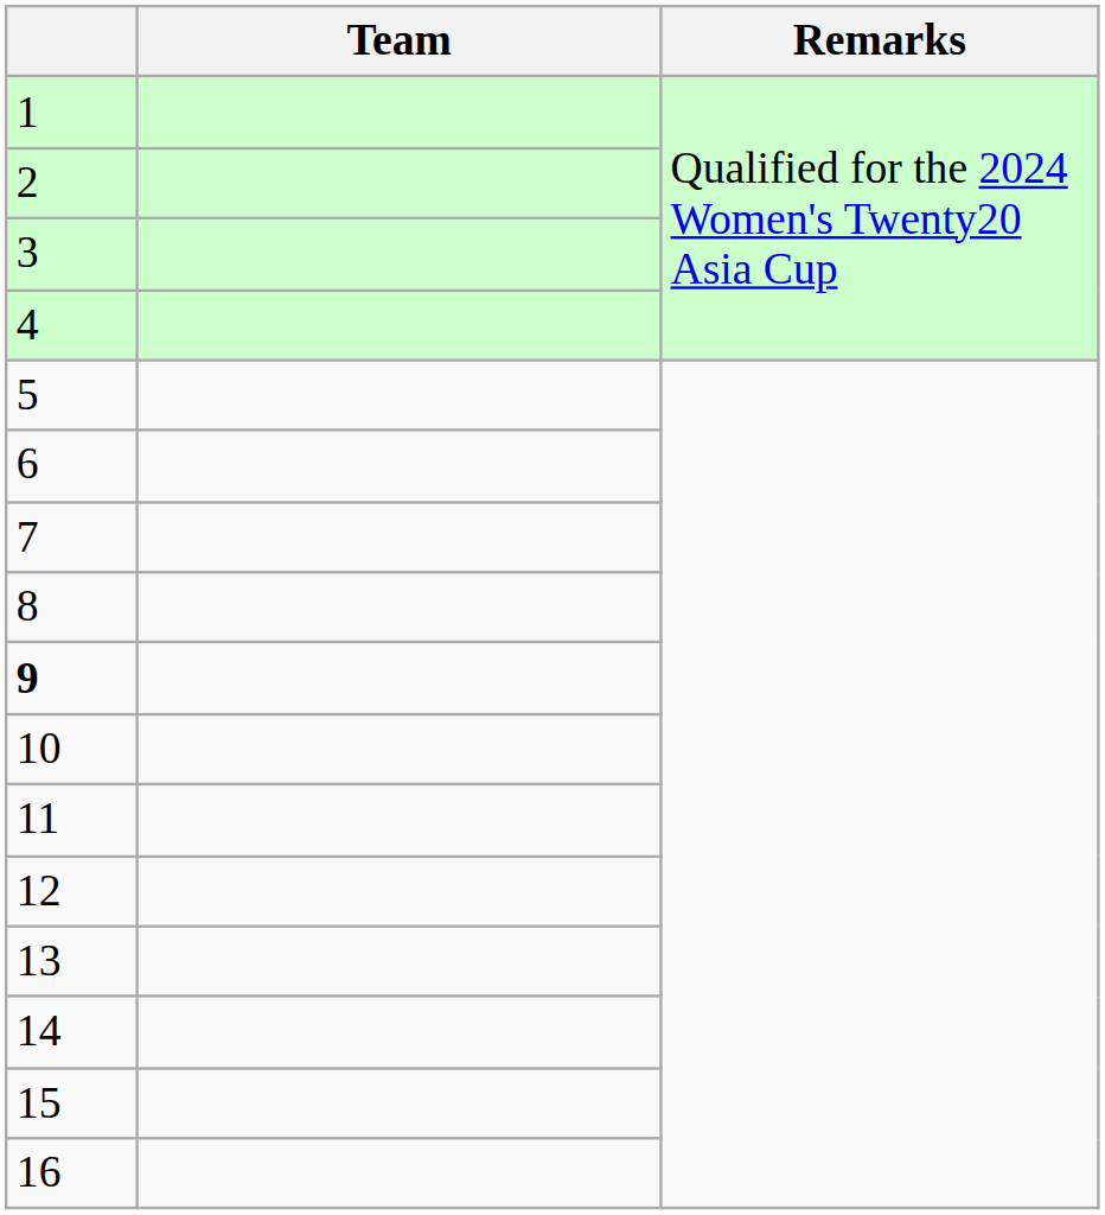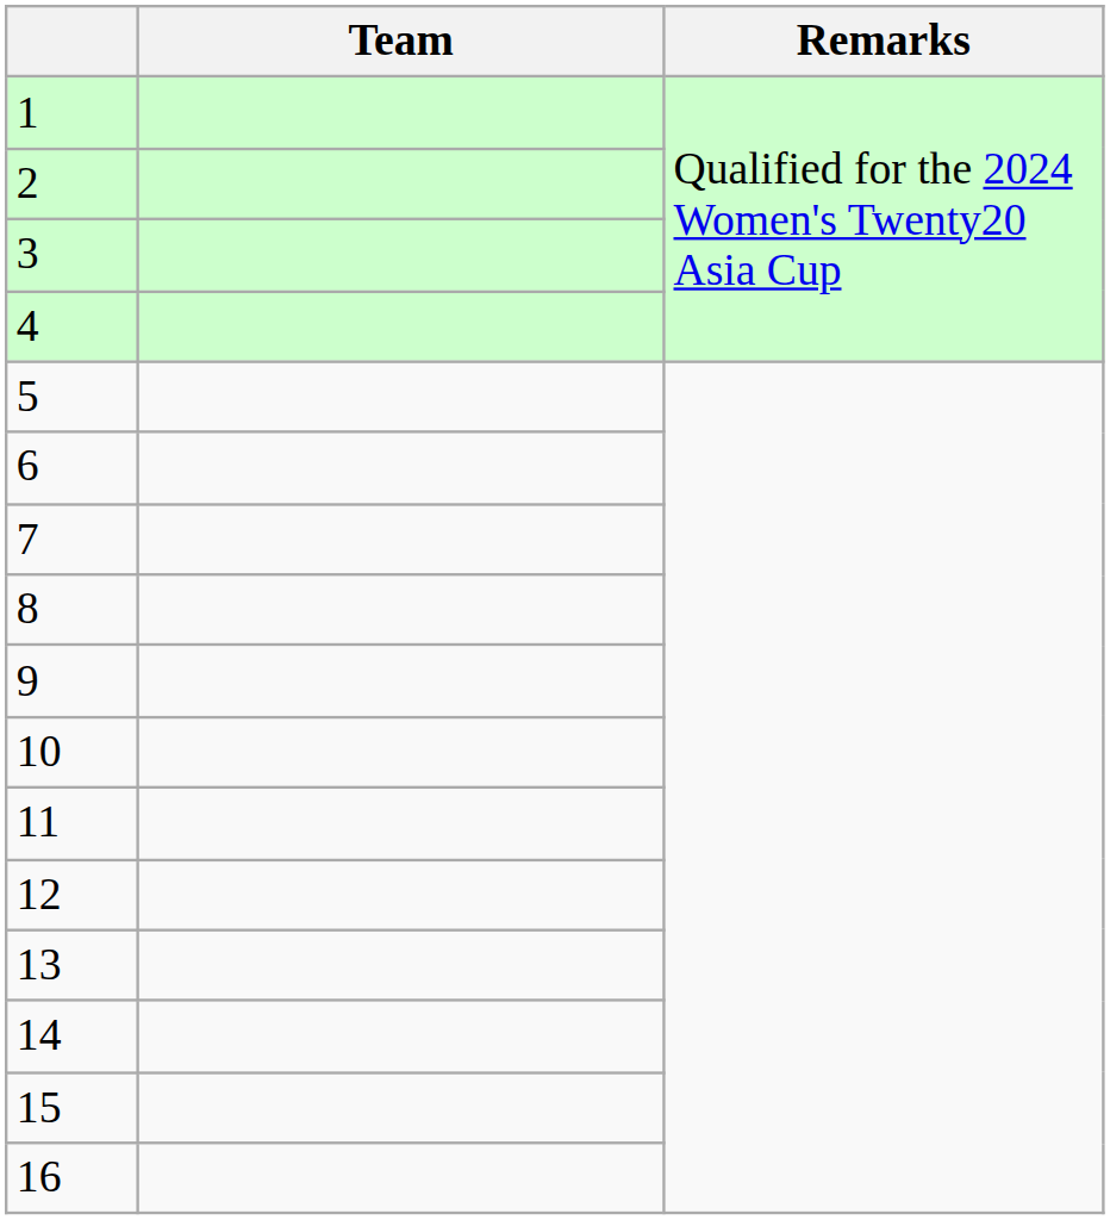9 | column 1: bold -> normal
